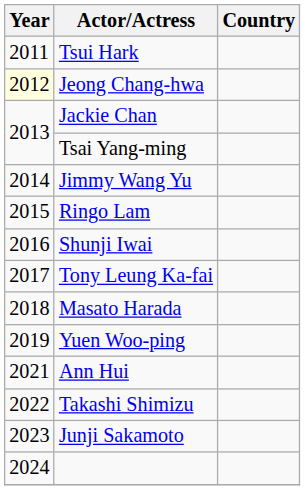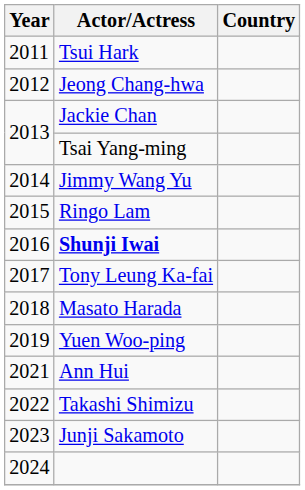Jeong Chang-hwa | Year: lightyellow background -> no background
Shunji Iwai | Actor/Actress: normal -> bold
